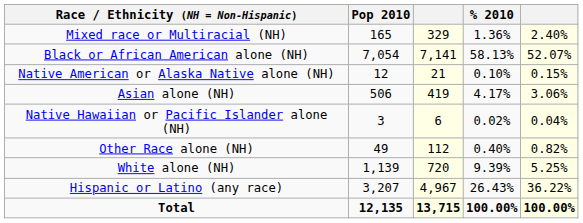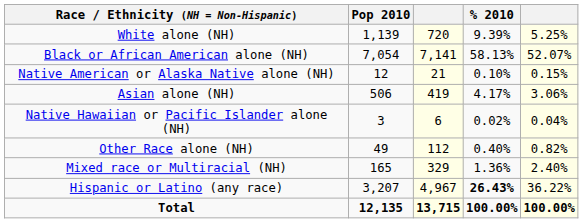rows swapped: White alone (NH) <-> Mixed race or Multiracial (NH)
Hispanic or Latino (any race) | % 2010: normal -> bold
